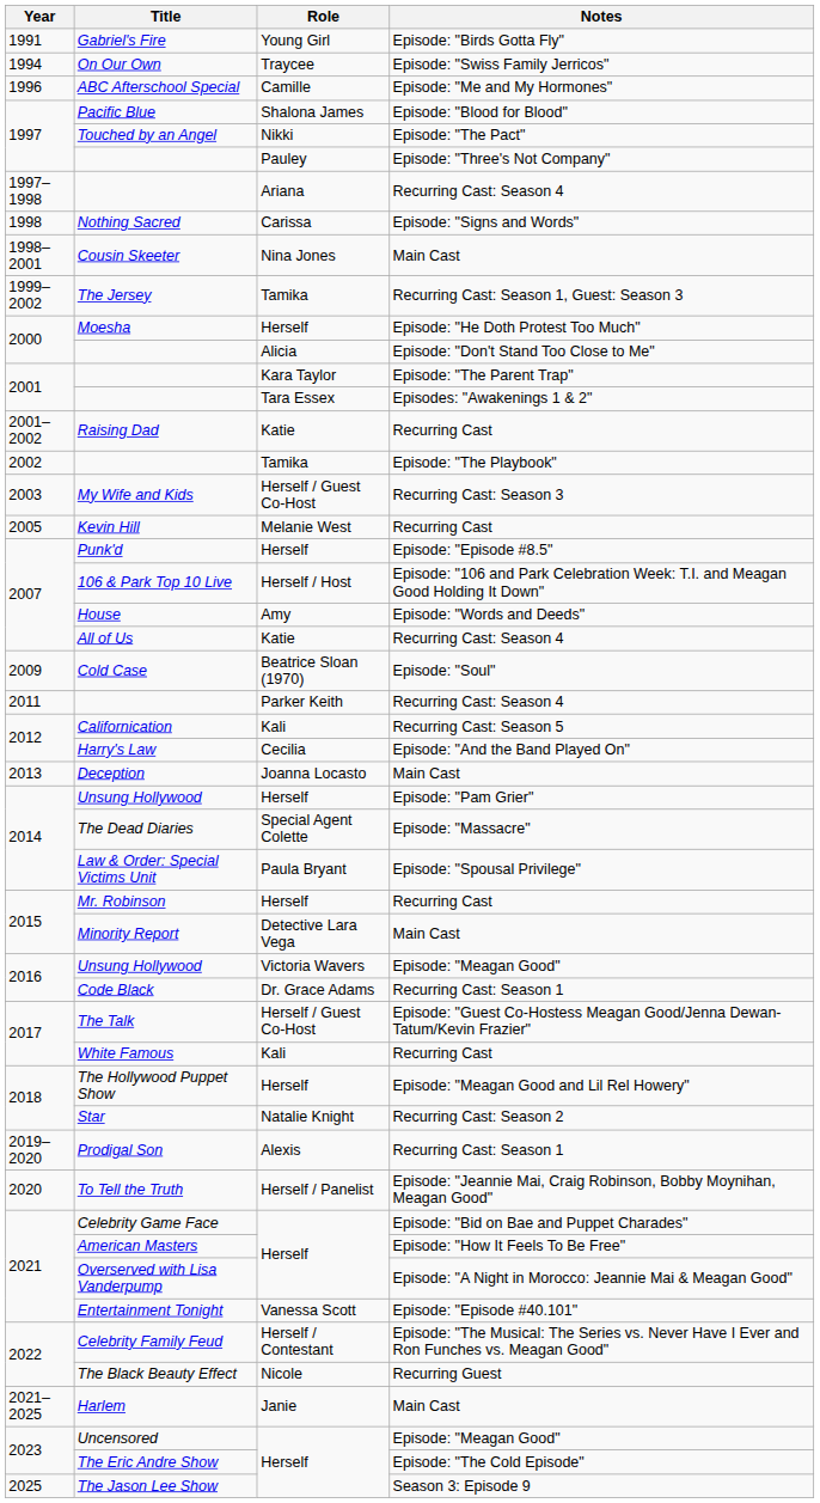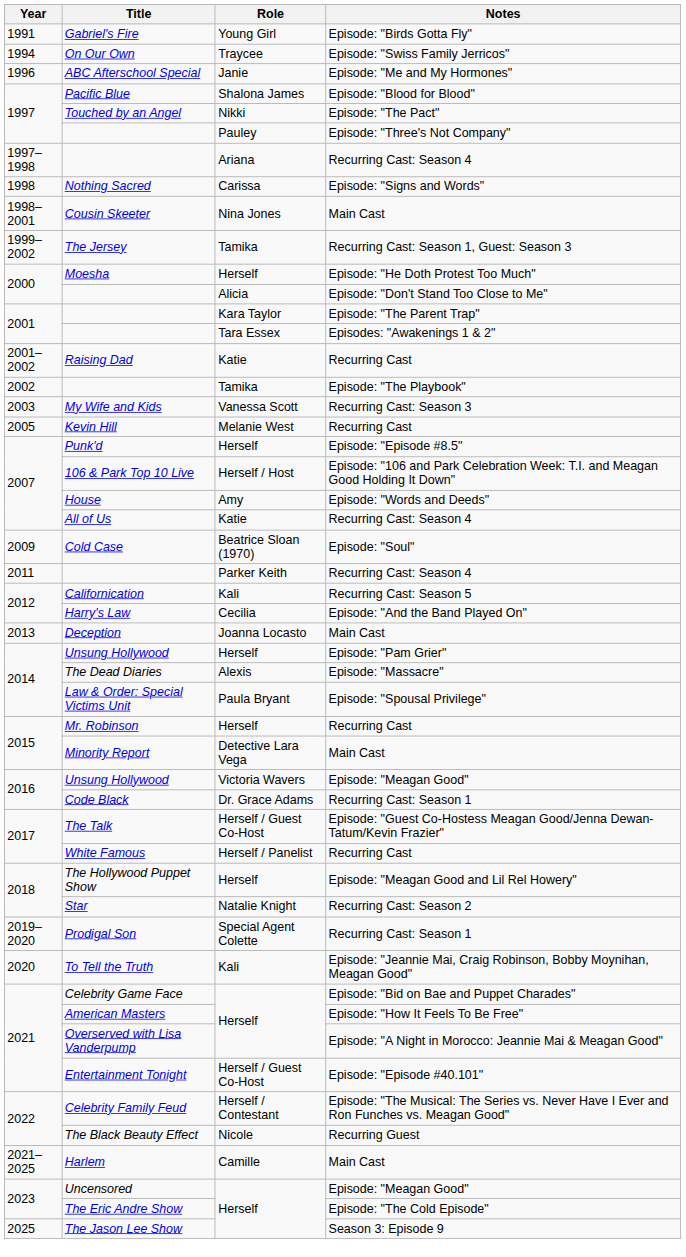ABC Afterschool Special | Role: Camille -> Janie
My Wife and Kids | Role: Herself / Guest Co-Host -> Vanessa Scott
The Dead Diaries | Role: Special Agent Colette -> Alexis
White Famous | Role: Kali -> Herself / Panelist
Prodigal Son | Role: Alexis -> Special Agent Colette
To Tell the Truth | Role: Herself / Panelist -> Kali
Entertainment Tonight | Role: Vanessa Scott -> Herself / Guest Co-Host
Harlem | Role: Janie -> Camille
